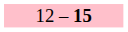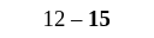row 1 | column 1: pink background -> no background
